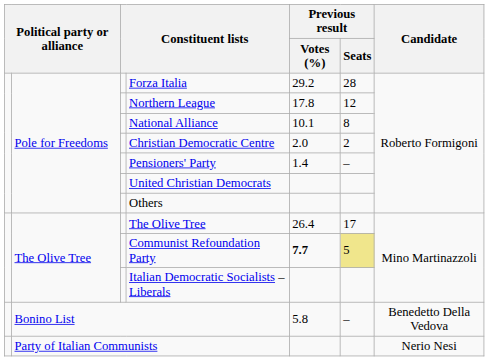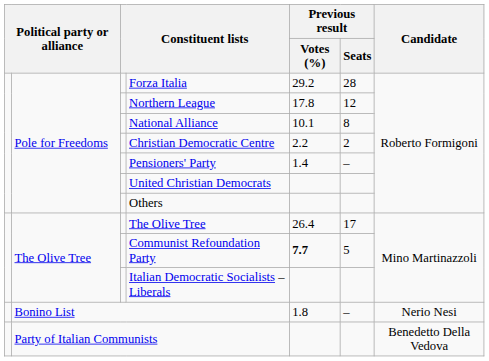Christian Democratic Centre | Previous result / Votes (%): 2.0 -> 2.2
Communist Refoundation Party | Previous result / Seats: khaki background -> no background
Bonino List | Previous result / Votes (%): 5.8 -> 1.8
Bonino List | Candidate: Benedetto Della Vedova -> Nerio Nesi
Party of Italian Communists | Candidate: Nerio Nesi -> Benedetto Della Vedova
